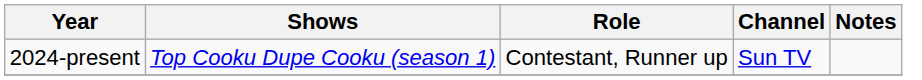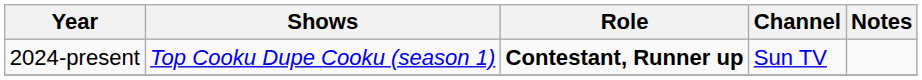2024-present | Role: normal -> bold
